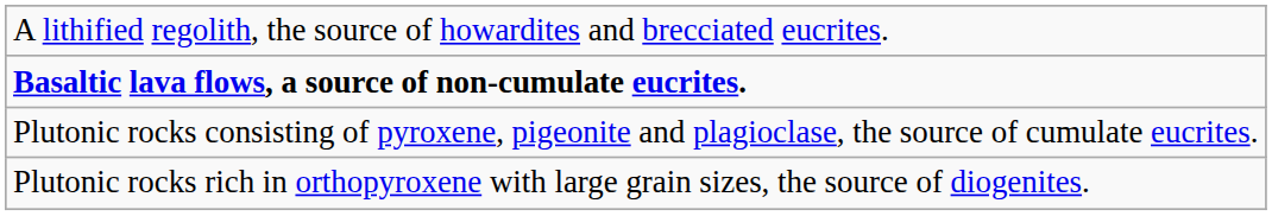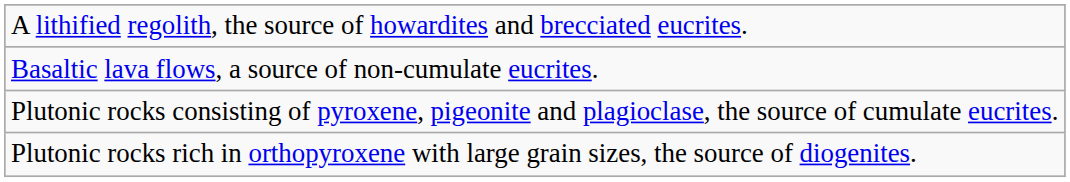row 2 | column 1: bold -> normal
